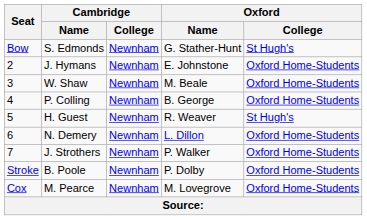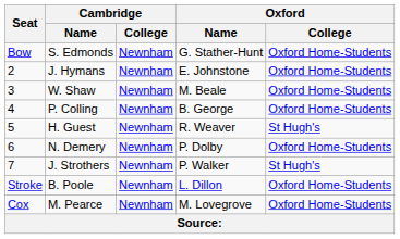S. Edmonds | Oxford / College: St Hugh's -> Oxford Home-Students
N. Demery | Oxford / Name: L. Dillon -> P. Dolby
J. Strothers | Oxford / College: Oxford Home-Students -> St Hugh's
B. Poole | Oxford / Name: P. Dolby -> L. Dillon
